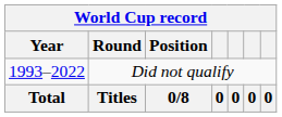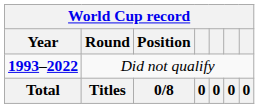Did not qualify | Year: normal -> bold
